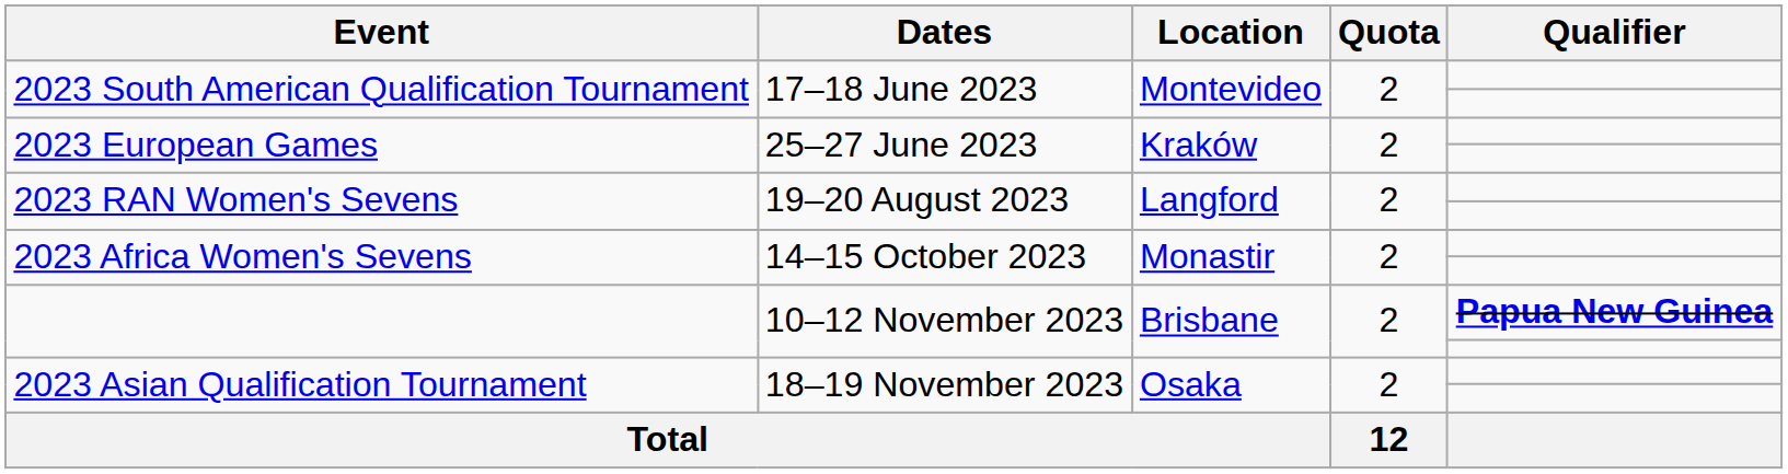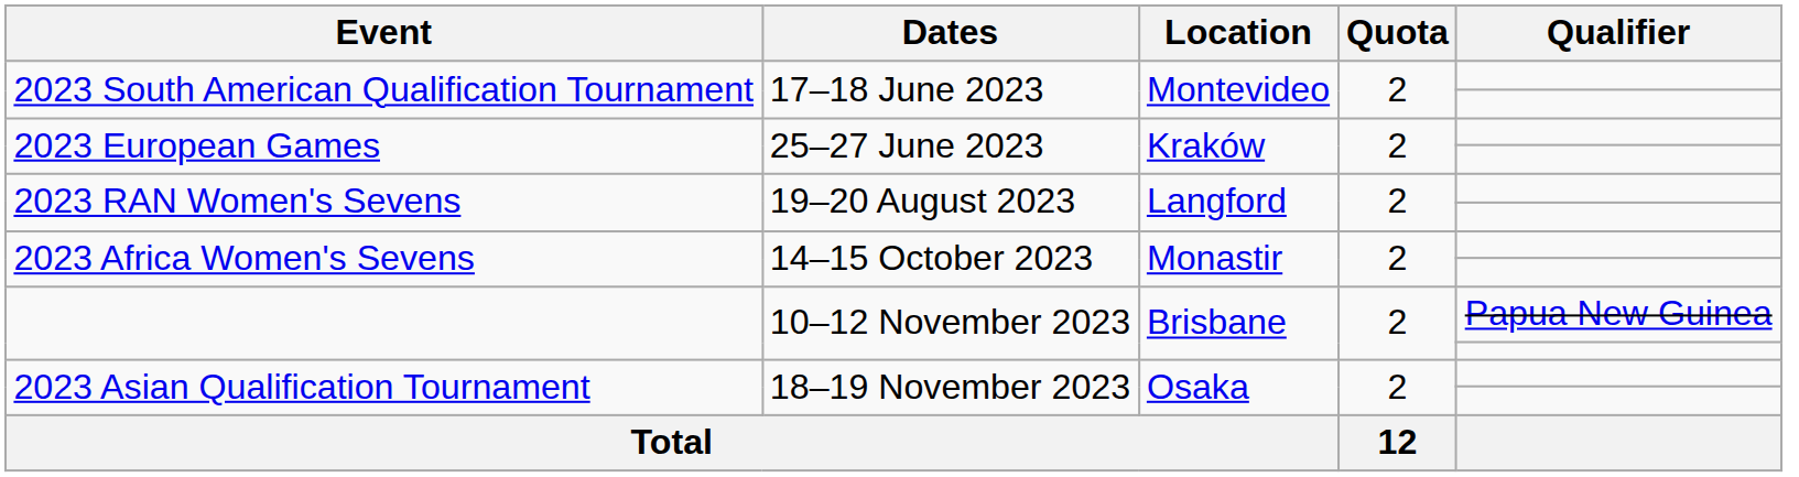row 10 | Qualifier: bold -> normal
